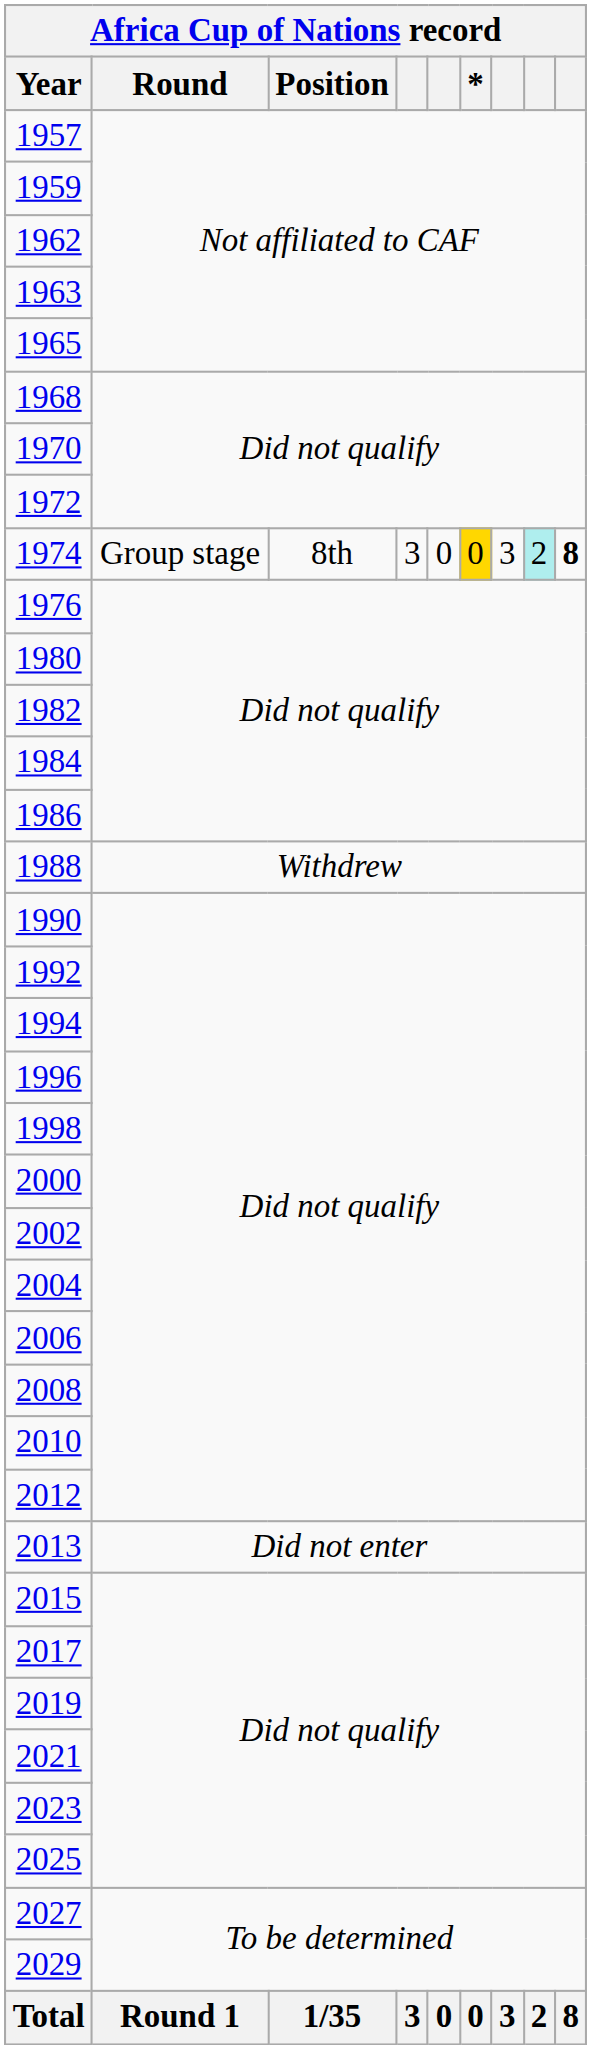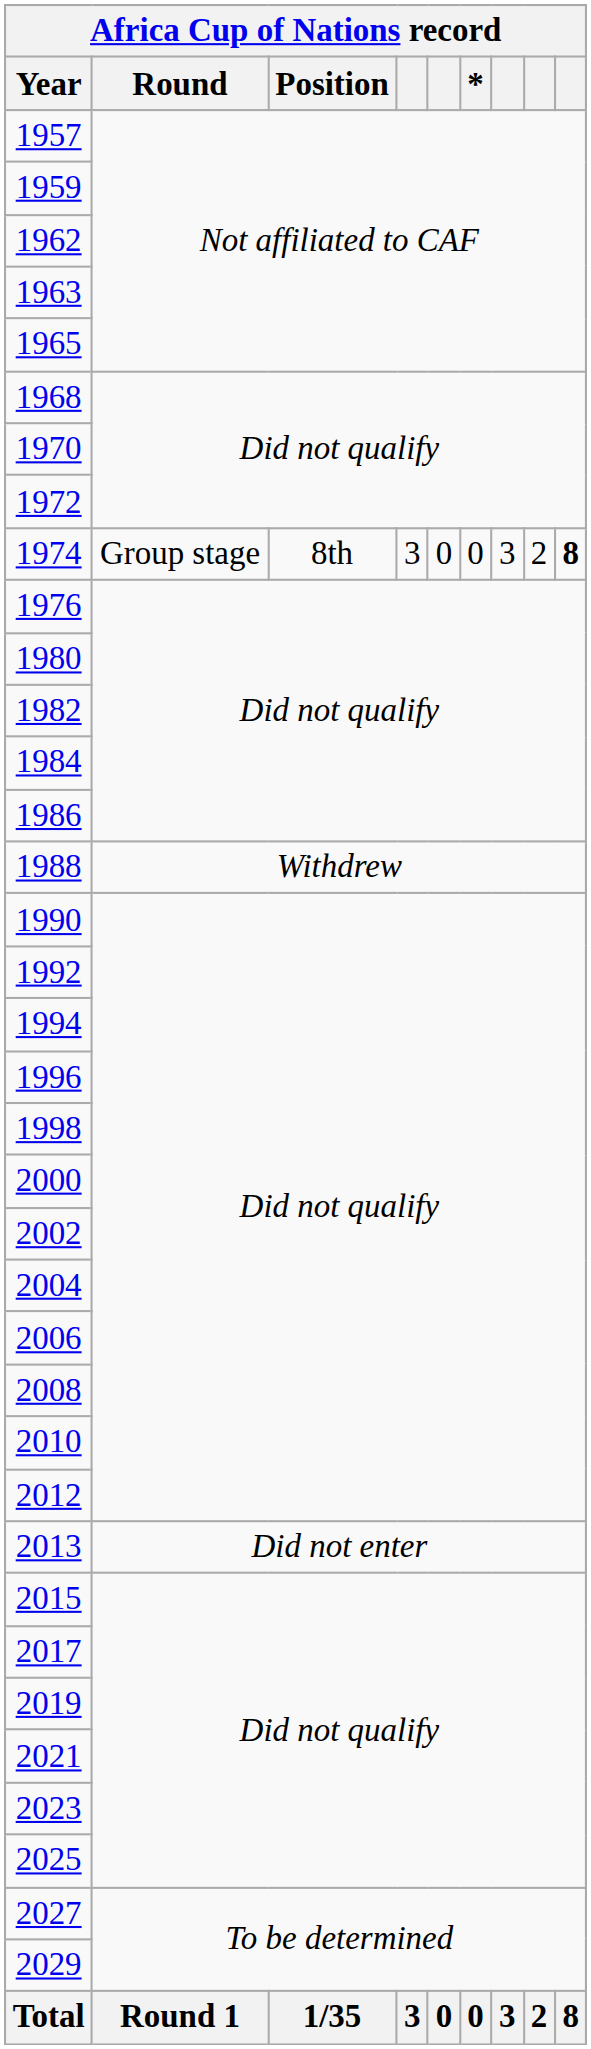1974 | *: gold background -> no background
1974 | column 8: paleturquoise background -> no background
